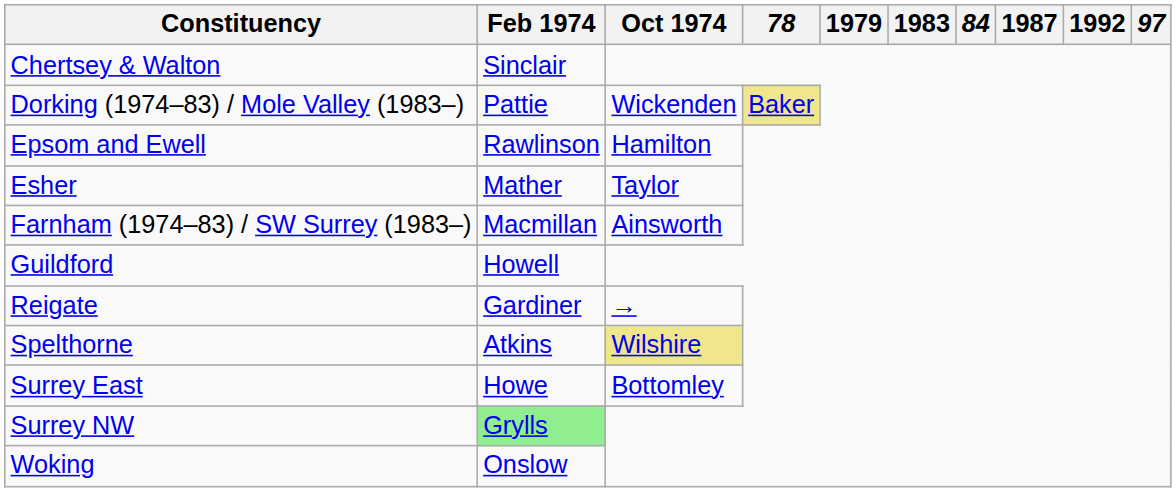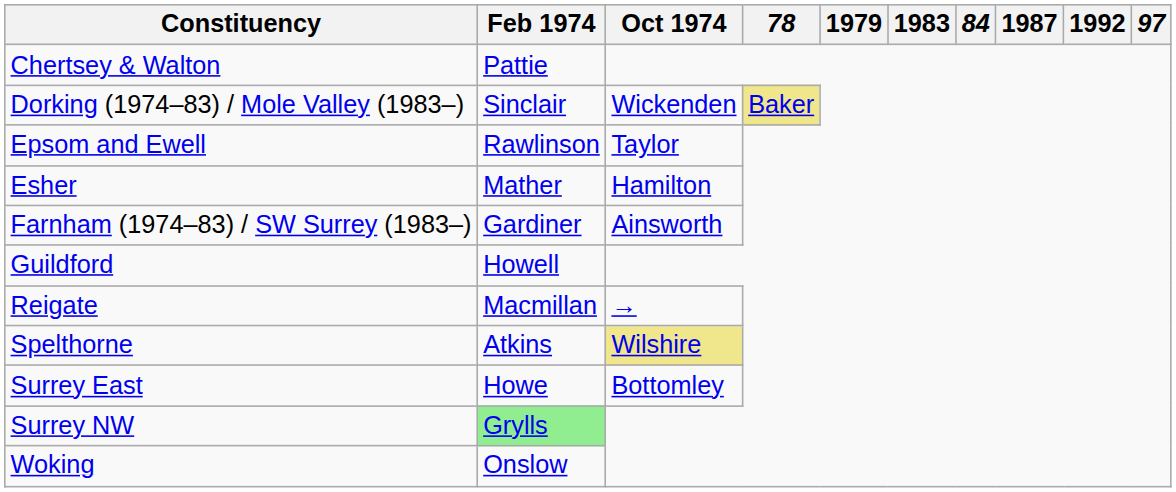Chertsey & Walton | Feb 1974: Sinclair -> Pattie
Dorking (1974–83) / Mole Valley (1983–) | Feb 1974: Pattie -> Sinclair
Epsom and Ewell | Oct 1974: Hamilton -> Taylor
Esher | Oct 1974: Taylor -> Hamilton
Farnham (1974–83) / SW Surrey (1983–) | Feb 1974: Macmillan -> Gardiner
Reigate | Feb 1974: Gardiner -> Macmillan
